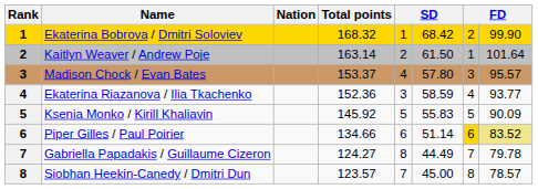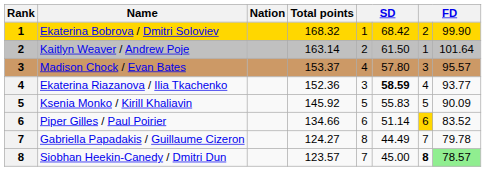Ekaterina Riazanova / Ilia Tkachenko | column 6: normal -> bold
Piper Gilles / Paul Poirier | column 8: khaki background -> no background
Siobhan Heekin-Canedy / Dmitri Dun | column 7: normal -> bold
Siobhan Heekin-Canedy / Dmitri Dun | column 8: no background -> lightgreen background
